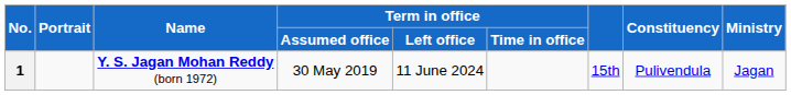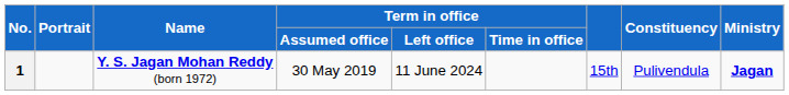1 | Ministry: normal -> bold
